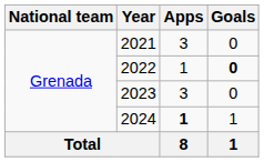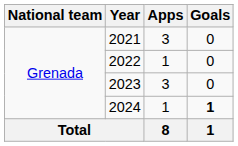2022 | Goals: bold -> normal
2024 | Apps: bold -> normal
2024 | Goals: normal -> bold
